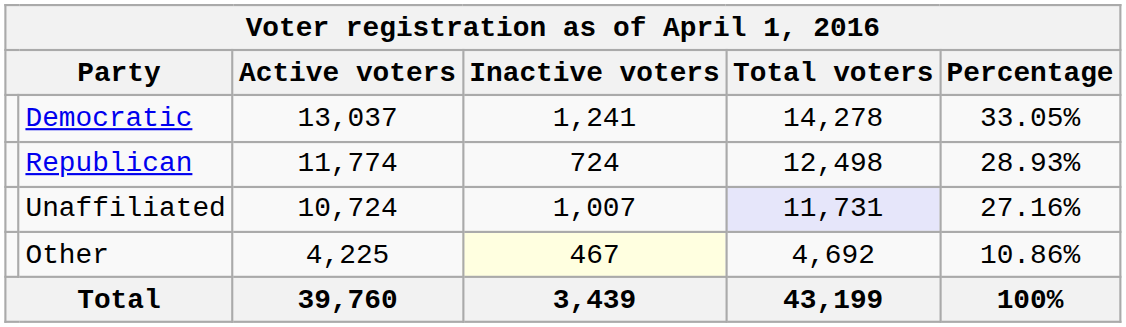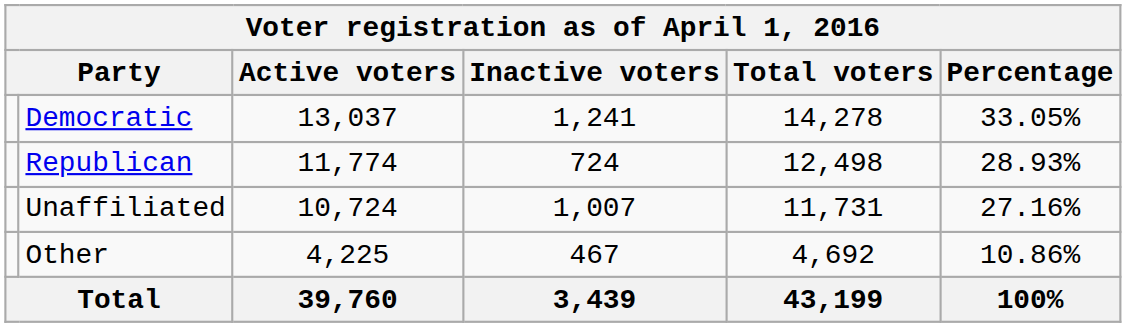Unaffiliated | Total voters: lavender background -> no background
Other | Inactive voters: lightyellow background -> no background
